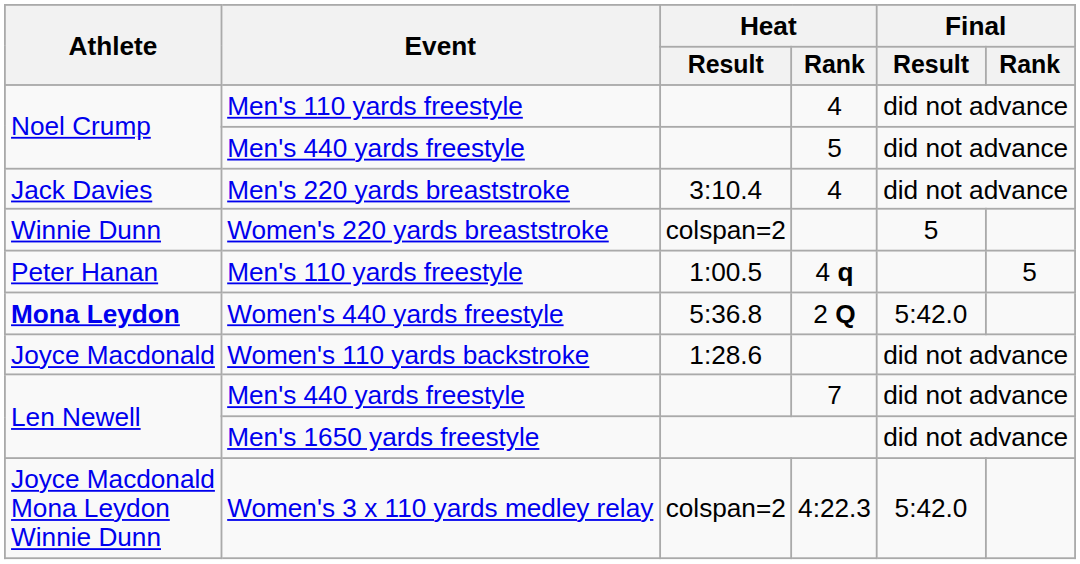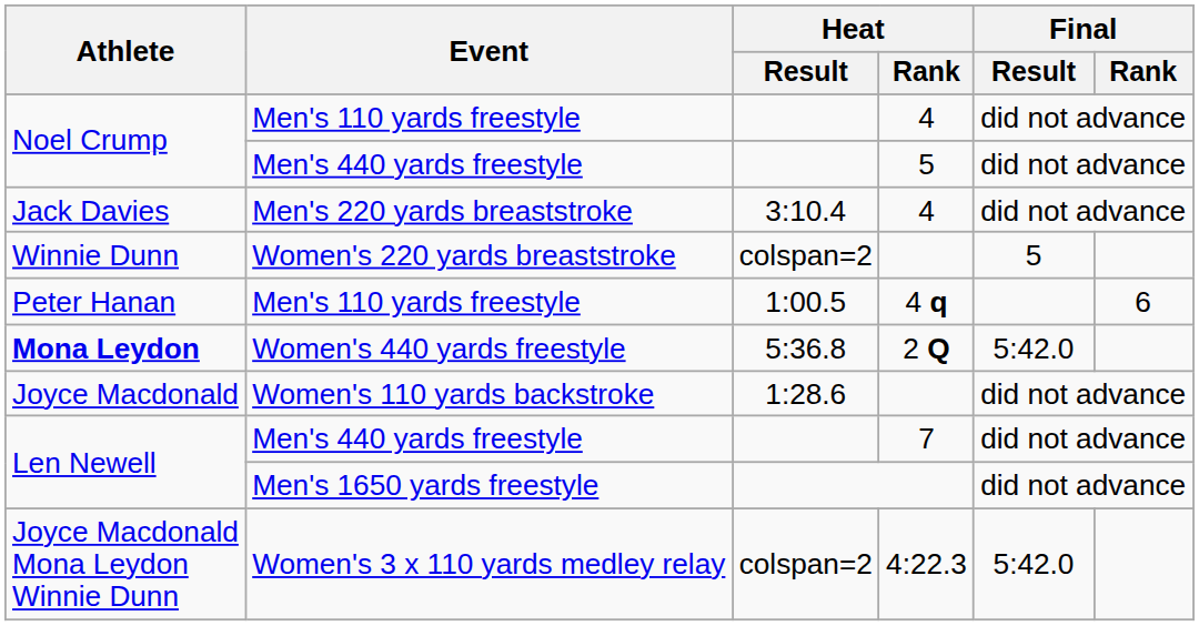Peter Hanan | Final / Rank: 5 -> 6
